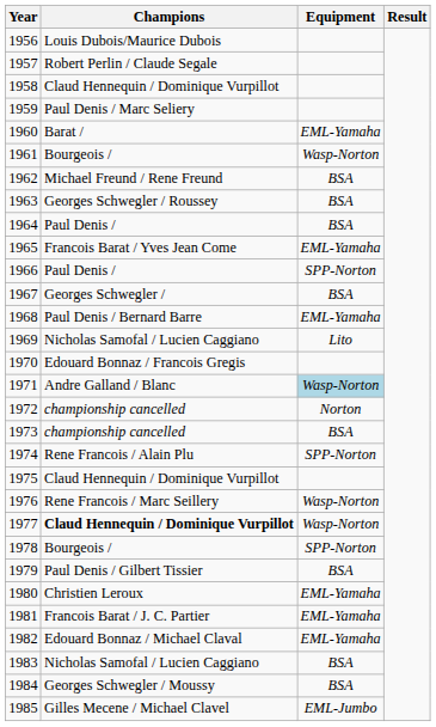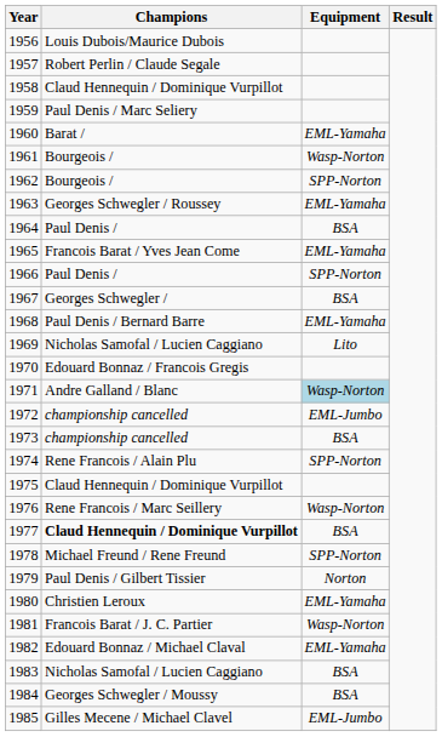1962 | Champions: Michael Freund / Rene Freund -> Bourgeois /
1962 | Equipment: BSA -> SPP-Norton
1963 | Equipment: BSA -> EML-Yamaha
1972 | Equipment: Norton -> EML-Jumbo
1977 | Equipment: Wasp-Norton -> BSA
1978 | Champions: Bourgeois / -> Michael Freund / Rene Freund
1979 | Equipment: BSA -> Norton
1981 | Equipment: EML-Yamaha -> Wasp-Norton
